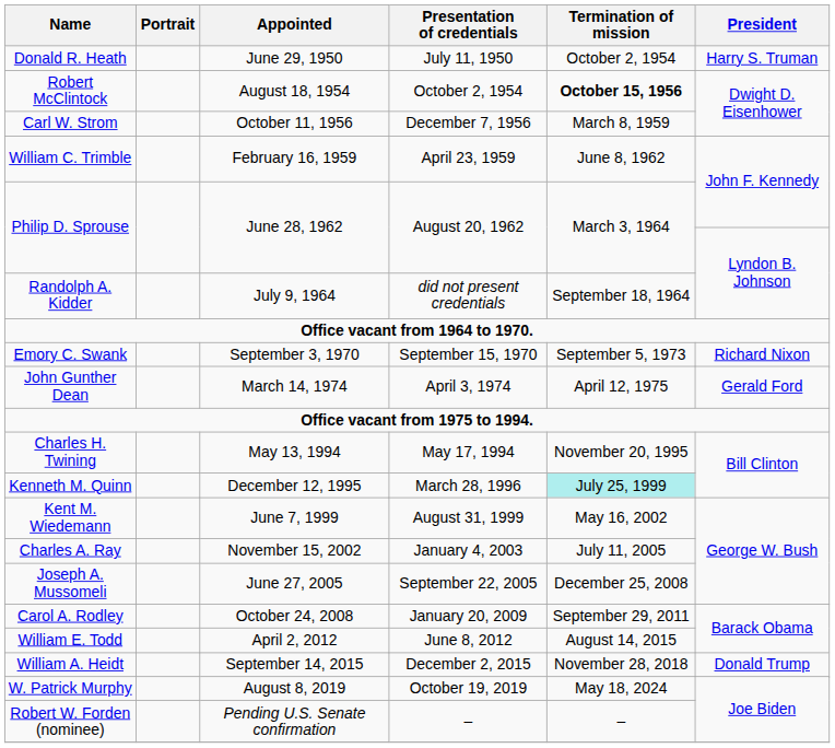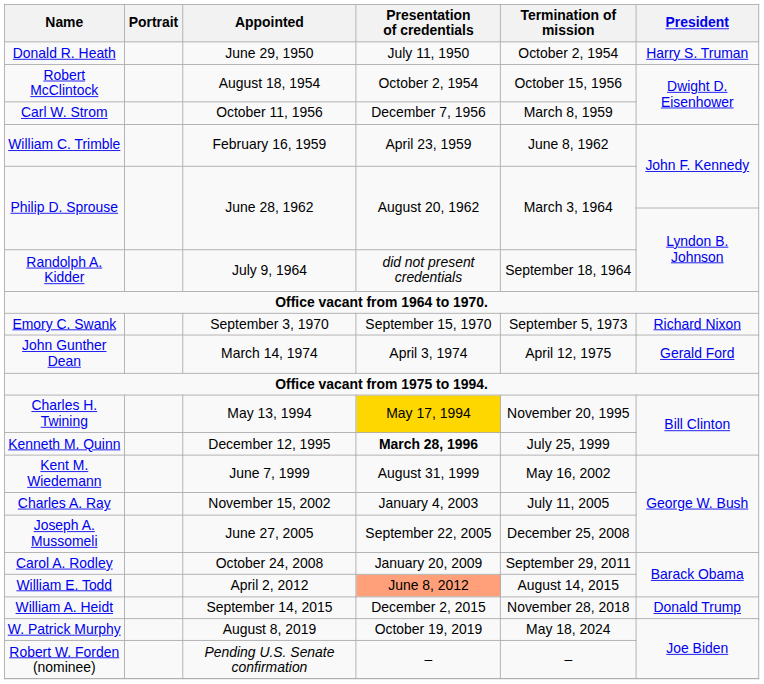Robert McClintock | Termination of mission: bold -> normal
Charles H. Twining | Presentation of credentials: no background -> gold background
Kenneth M. Quinn | Presentation of credentials: normal -> bold
Kenneth M. Quinn | Termination of mission: paleturquoise background -> no background
William E. Todd | Presentation of credentials: no background -> lightsalmon background
